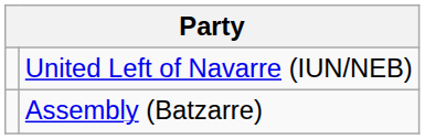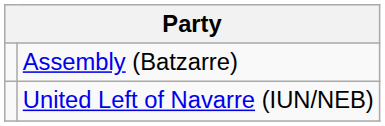rows swapped: United Left of Navarre (IUN/NEB) <-> Assembly (Batzarre)
